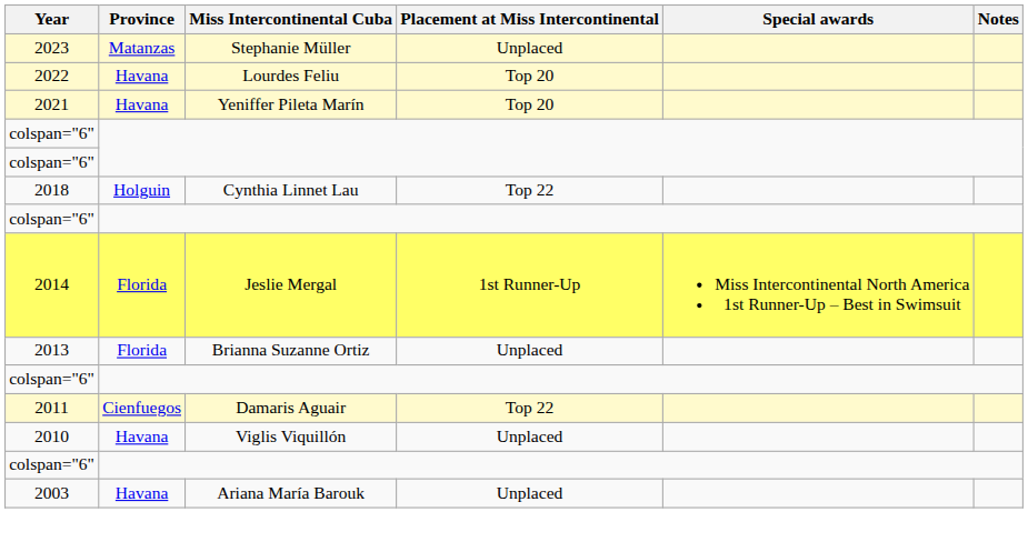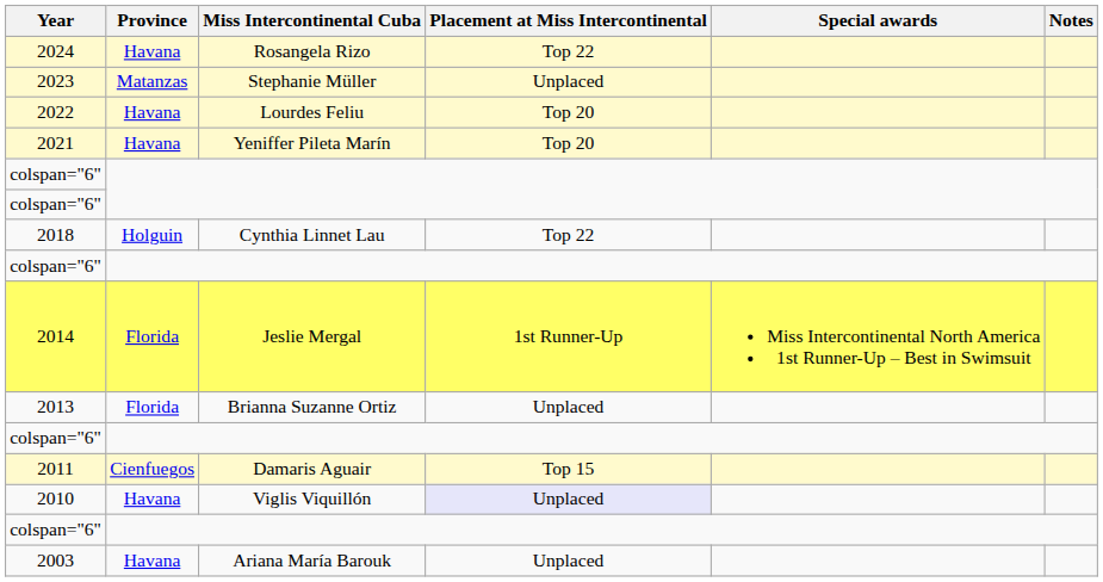+ row: 2024 | Havana | Rosangela Rizo | Top 22
2011 | Placement at Miss Intercontinental: Top 22 -> Top 15
2010 | Placement at Miss Intercontinental: no background -> lavender background
